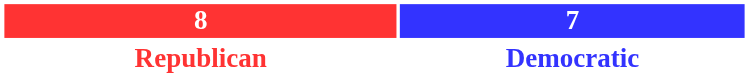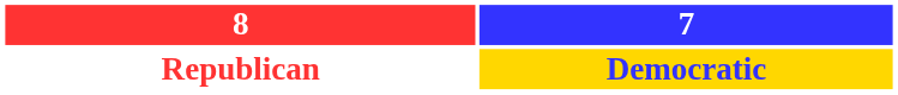Republican | column 2: no background -> gold background
